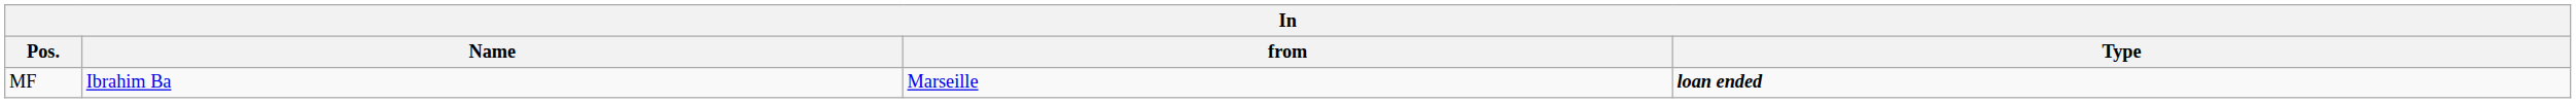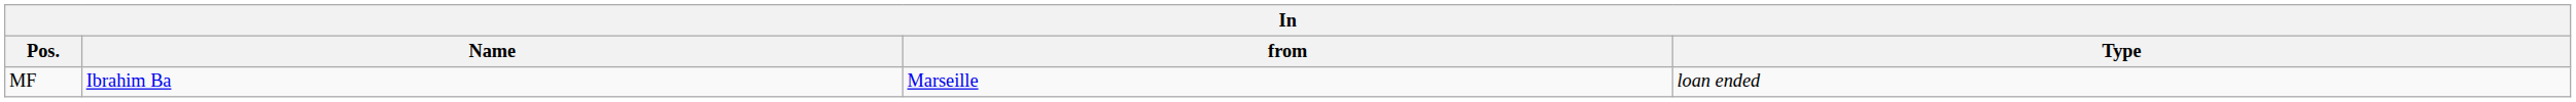MF | Type: bold -> normal
